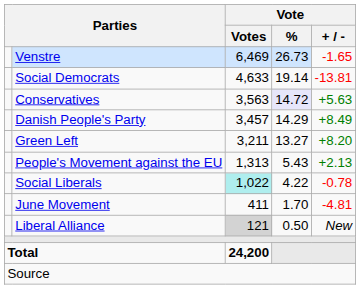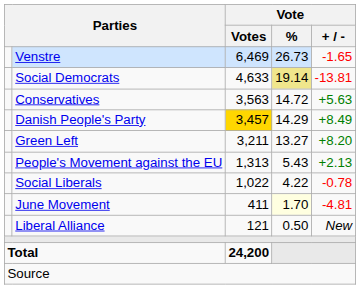Social Democrats | Vote / %: no background -> khaki background
Conservatives | Vote / %: lavender background -> no background
Danish People's Party | Vote / Votes: no background -> gold background
Social Liberals | Vote / Votes: paleturquoise background -> no background
June Movement | Vote / %: no background -> lightyellow background
Liberal Alliance | Vote / Votes: lightgrey background -> no background
